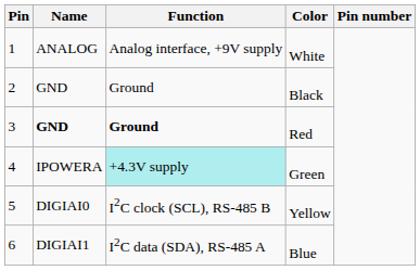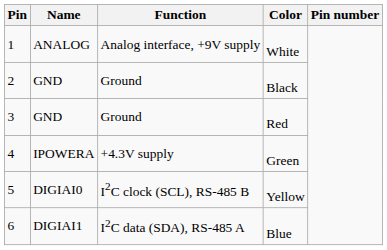Red | Name: bold -> normal
Red | Function: bold -> normal
Green | Function: paleturquoise background -> no background
